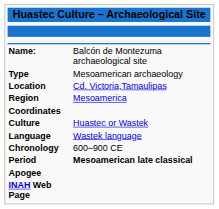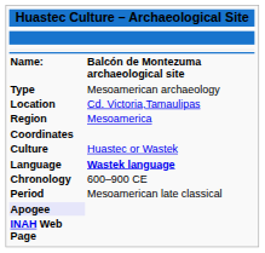Name: | column 2: normal -> bold
Language | column 2: normal -> bold
Period | column 2: bold -> normal
Apogee | column 1: no background -> lavender background
